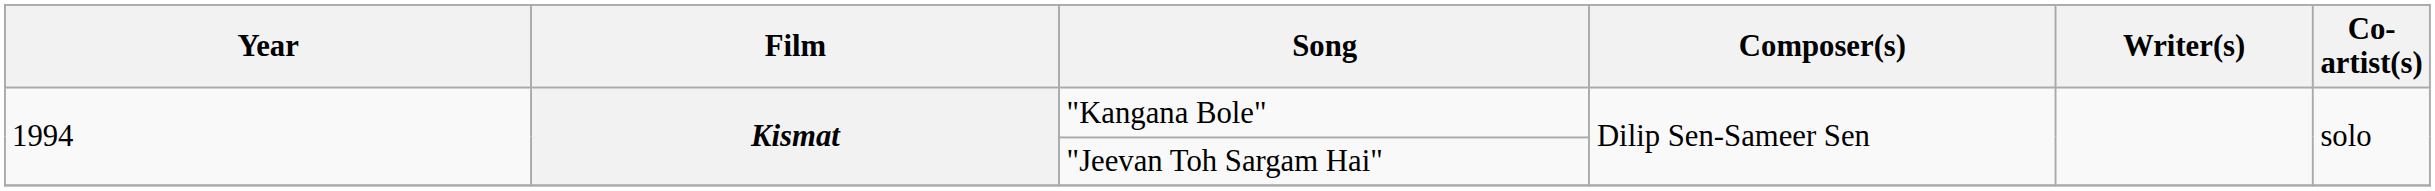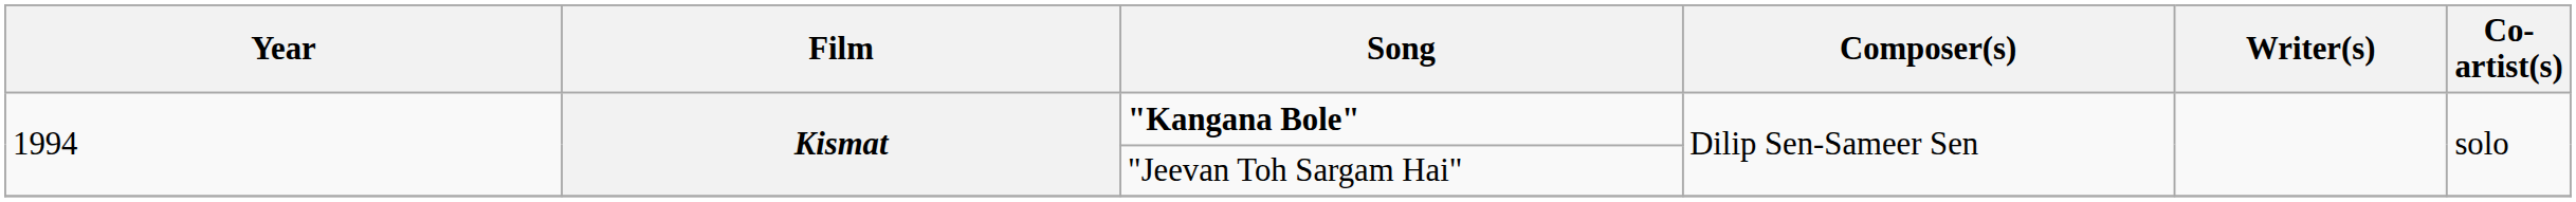"Kangana Bole" | Song: normal -> bold
